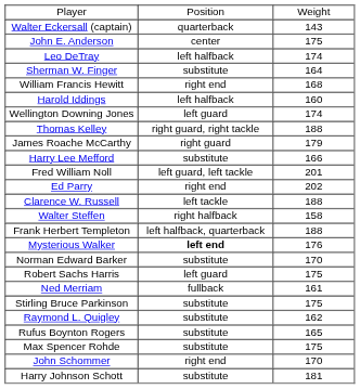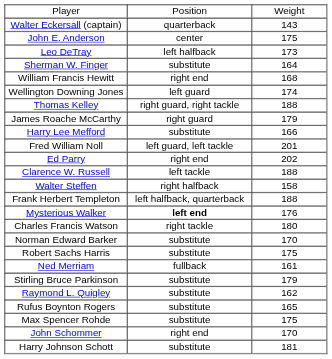Leo DeTray | column 3: 174 -> 173
- row: Harold Iddings | left halfback | 160
+ row: Charles Francis Watson | right tackle | 180
Robert Sachs Harris | column 2: left guard -> substitute
Stirling Bruce Parkinson | column 3: 175 -> 179
